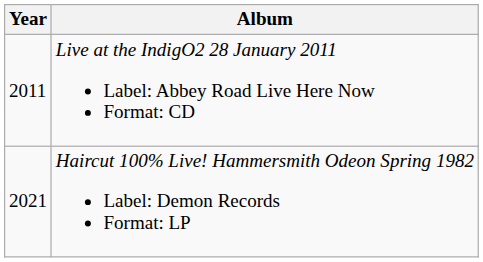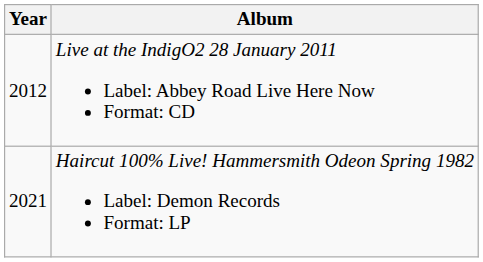row 2 | Year: 2011 -> 2012
